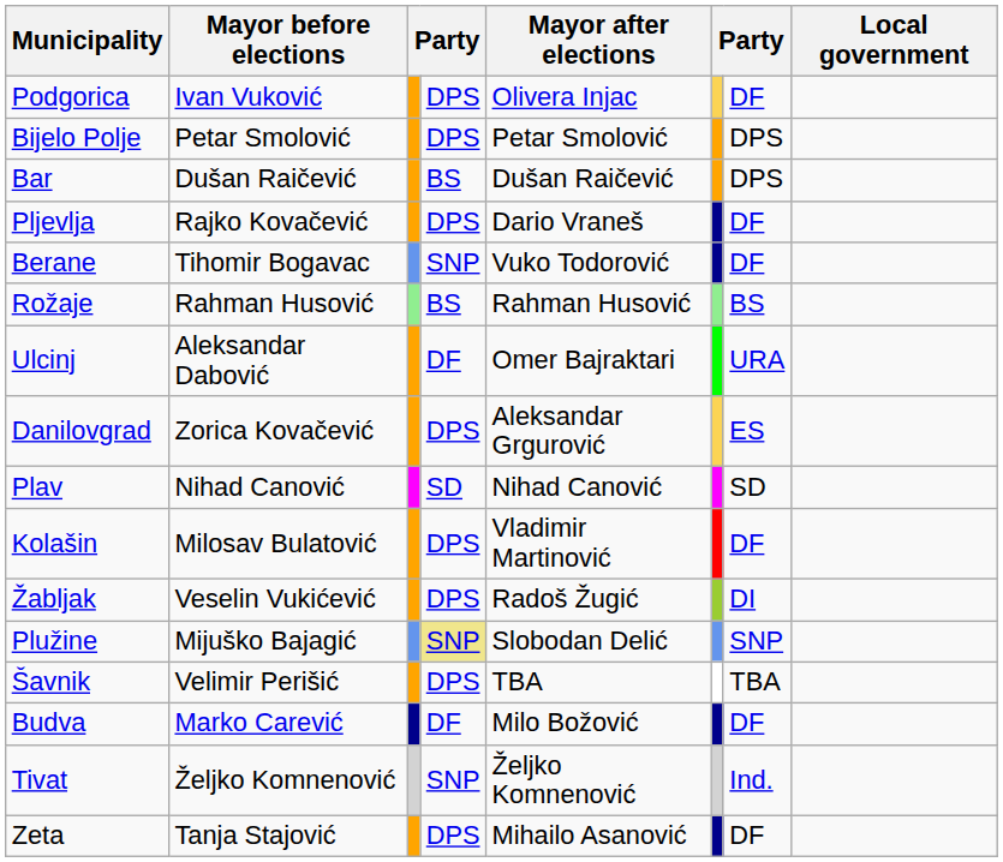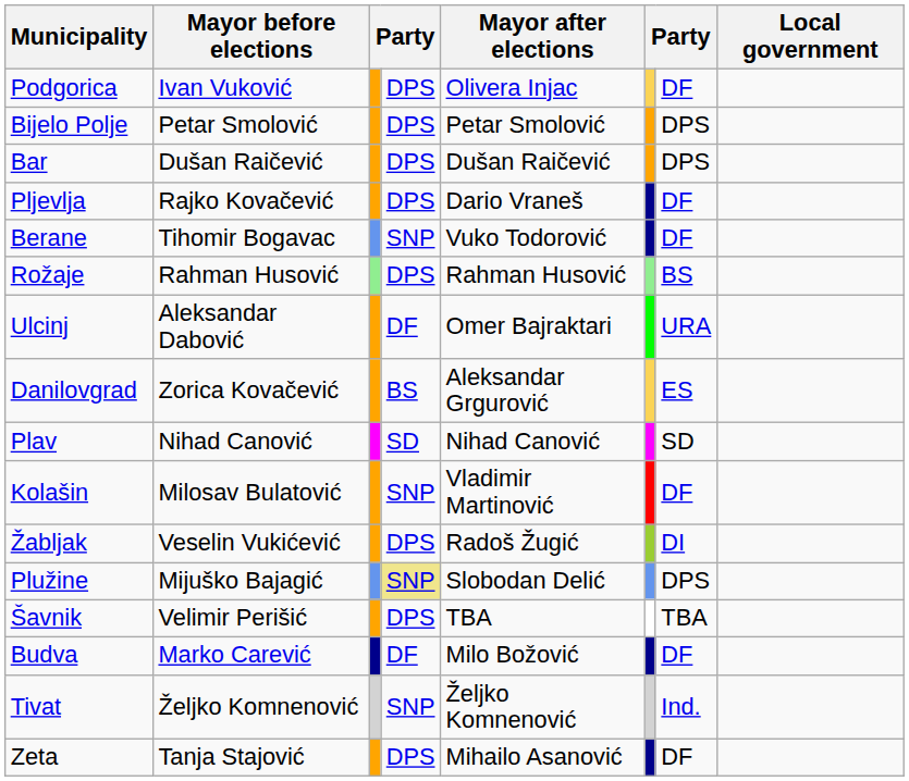Bar | column 4: BS -> DPS
Rožaje | column 4: BS -> DPS
Danilovgrad | column 4: DPS -> BS
Kolašin | column 4: DPS -> SNP
Plužine | column 7: SNP -> DPS
